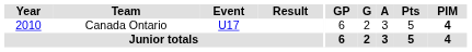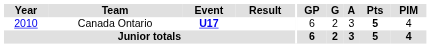Canada Ontario | Event: normal -> bold
Canada Ontario | Pts: normal -> bold
Canada Ontario | PIM: bold -> normal
